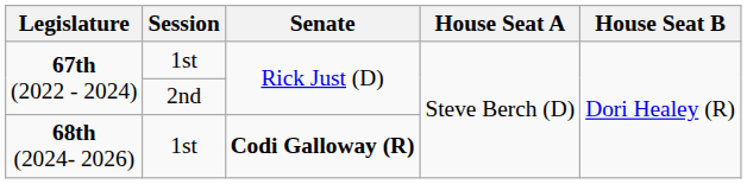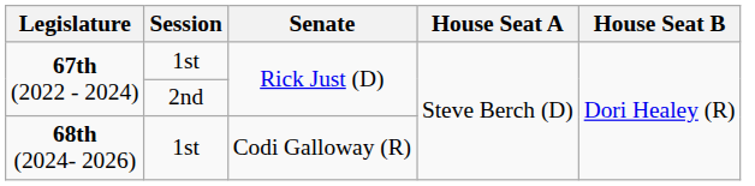68th (2024- 2026) | Senate: bold -> normal
